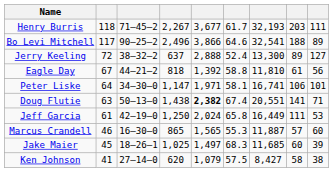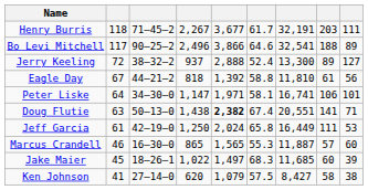Henry Burris | column 7: 32,193 -> 32,191
Jerry Keeling | column 4: 637 -> 937
Jake Maier | column 4: 1,025 -> 1,022
